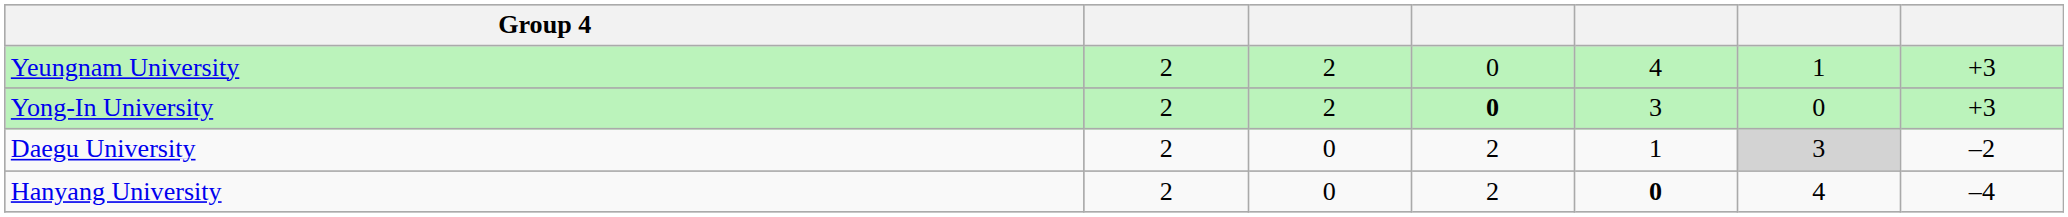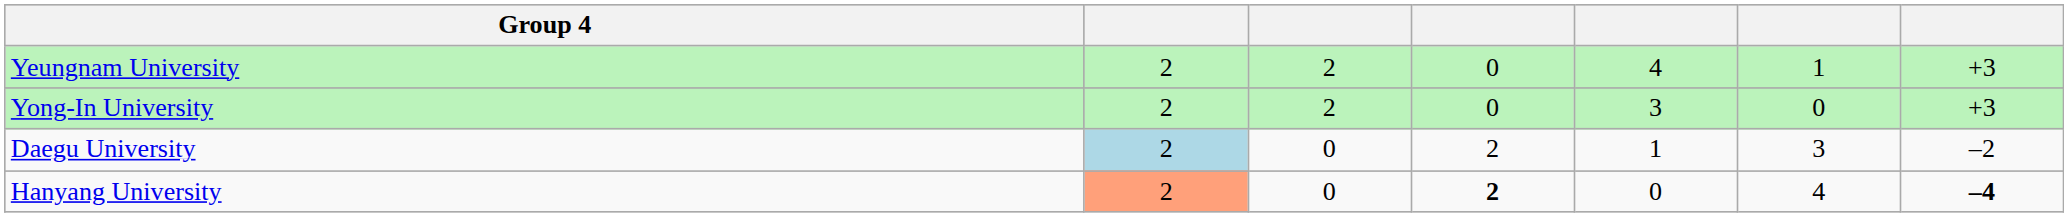Yong-In University | column 4: bold -> normal
Daegu University | column 2: no background -> lightblue background
Daegu University | column 6: lightgrey background -> no background
Hanyang University | column 2: no background -> lightsalmon background
Hanyang University | column 4: normal -> bold
Hanyang University | column 5: bold -> normal
Hanyang University | column 7: normal -> bold
